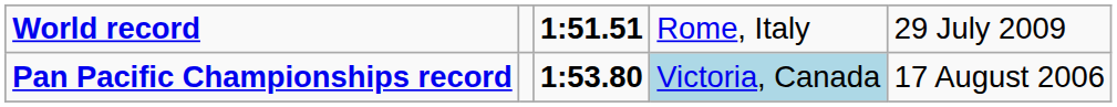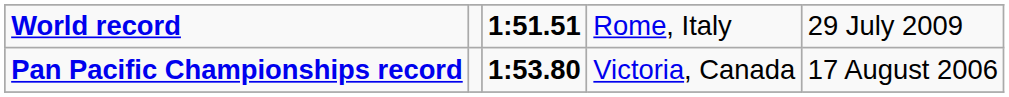Pan Pacific Championships record | column 4: lightblue background -> no background
